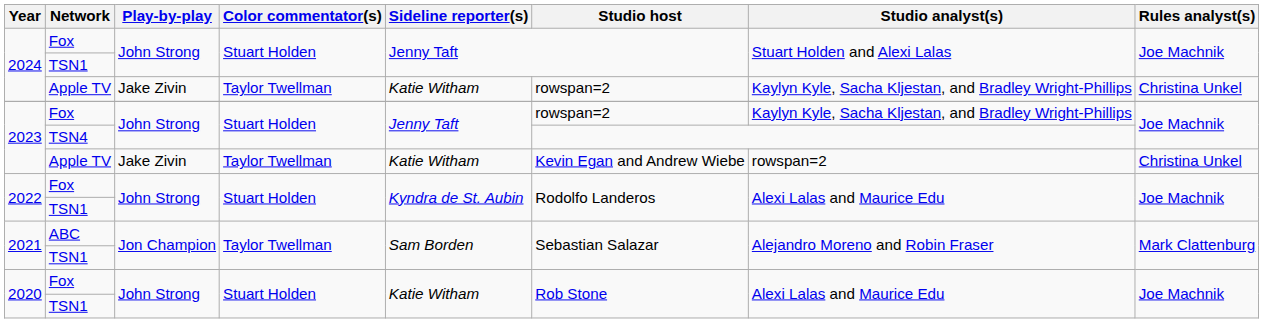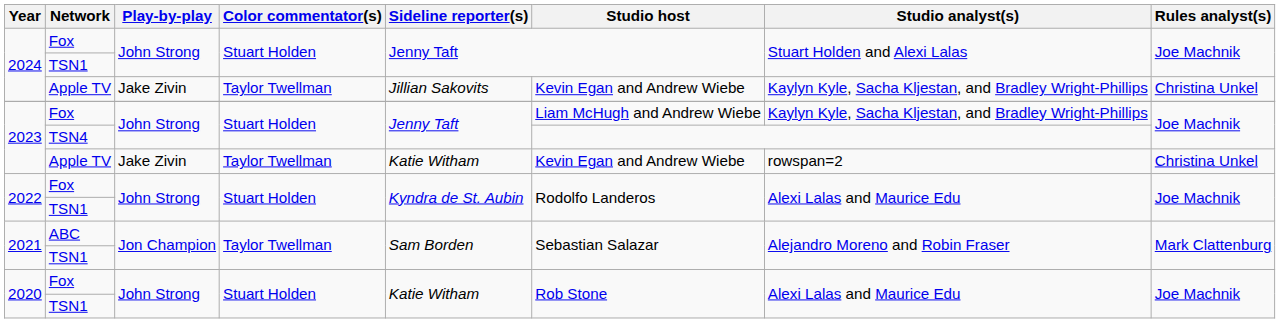2024 / Apple TV | Sideline reporter(s): Katie Witham -> Jillian Sakovits
2024 / Apple TV | Studio host: rowspan=2 -> Kevin Egan and Andrew Wiebe
2023 / Fox | Studio host: rowspan=2 -> Liam McHugh and Andrew Wiebe
